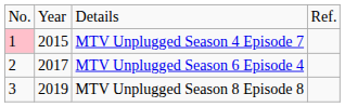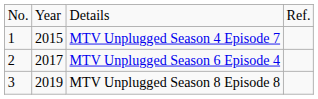MTV Unplugged Season 4 Episode 7 | column 1: pink background -> no background
